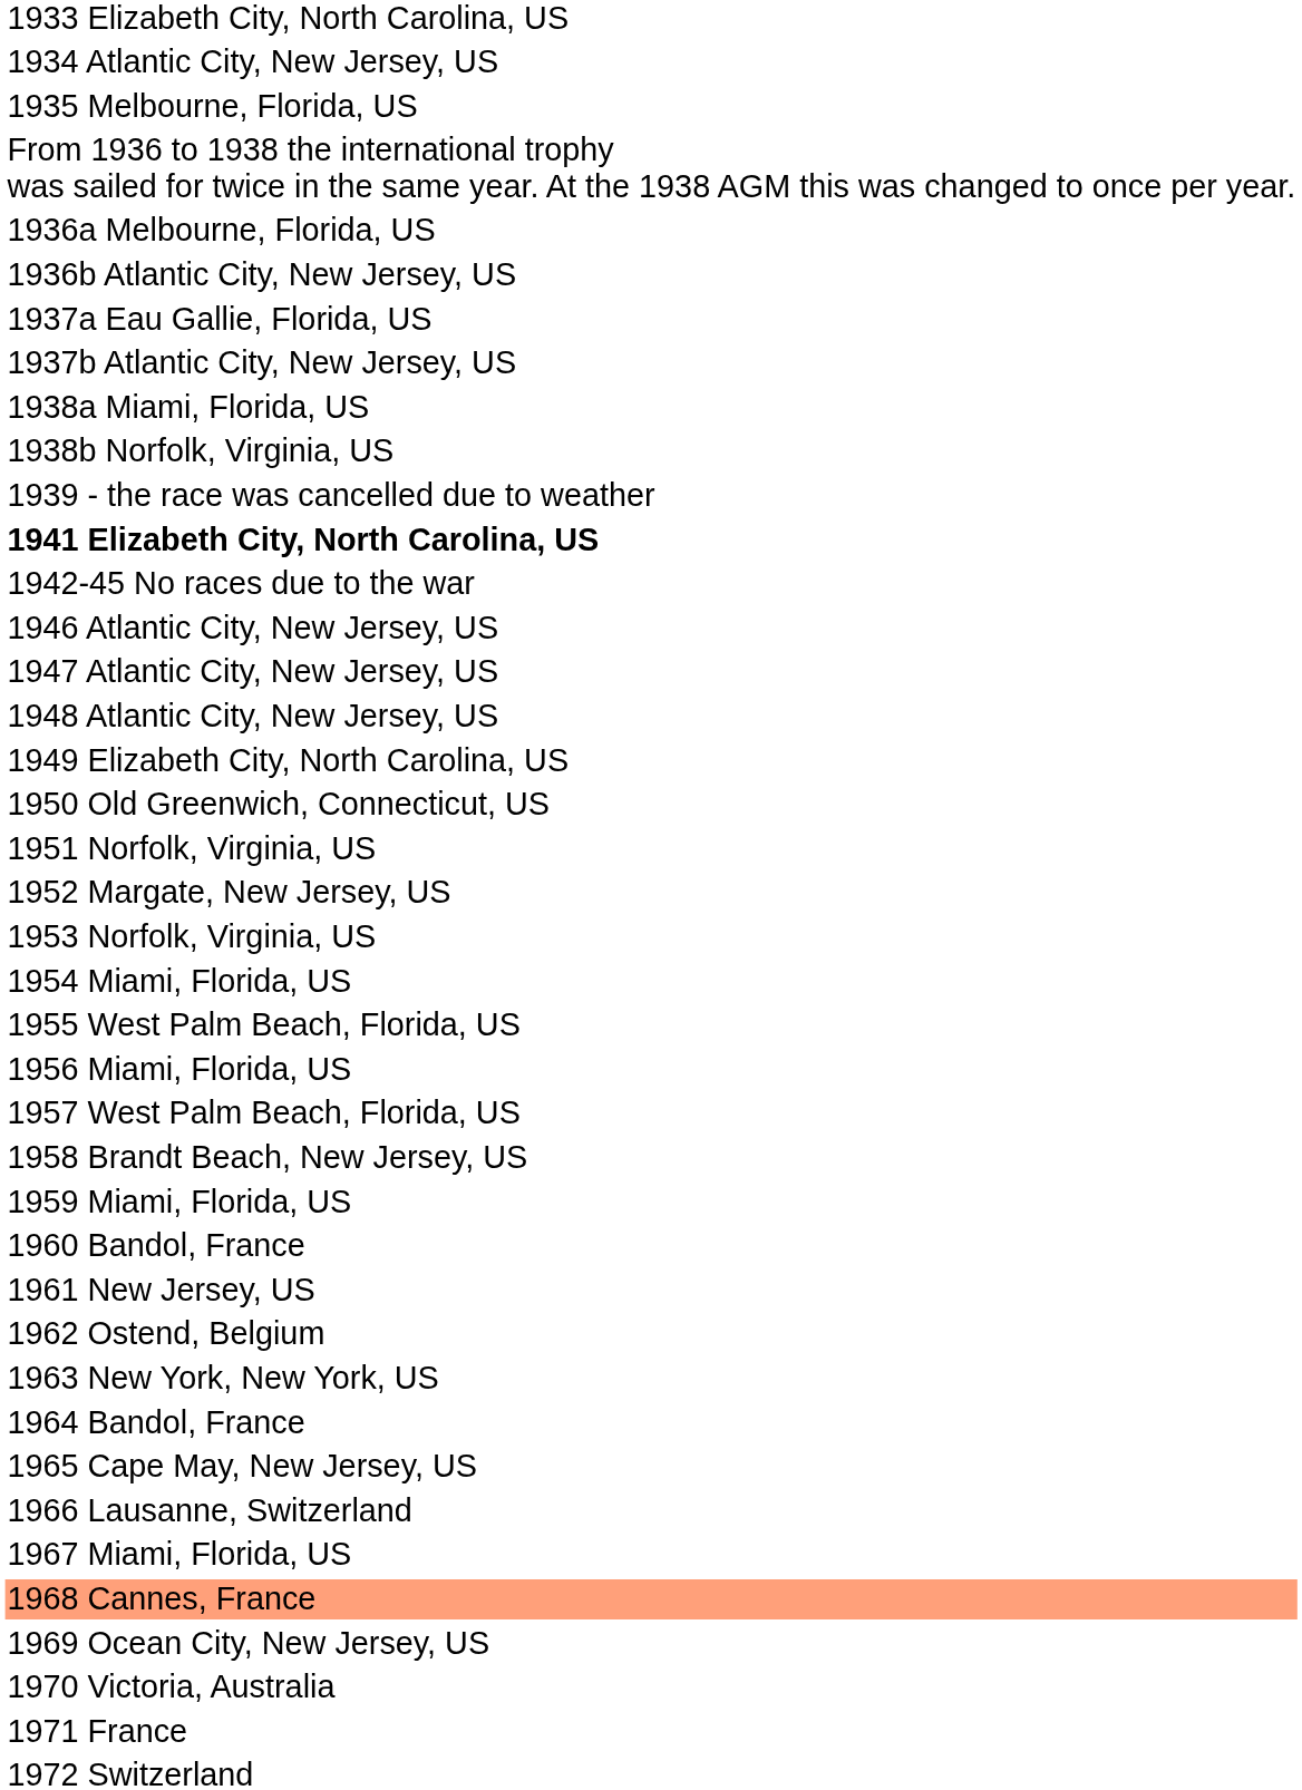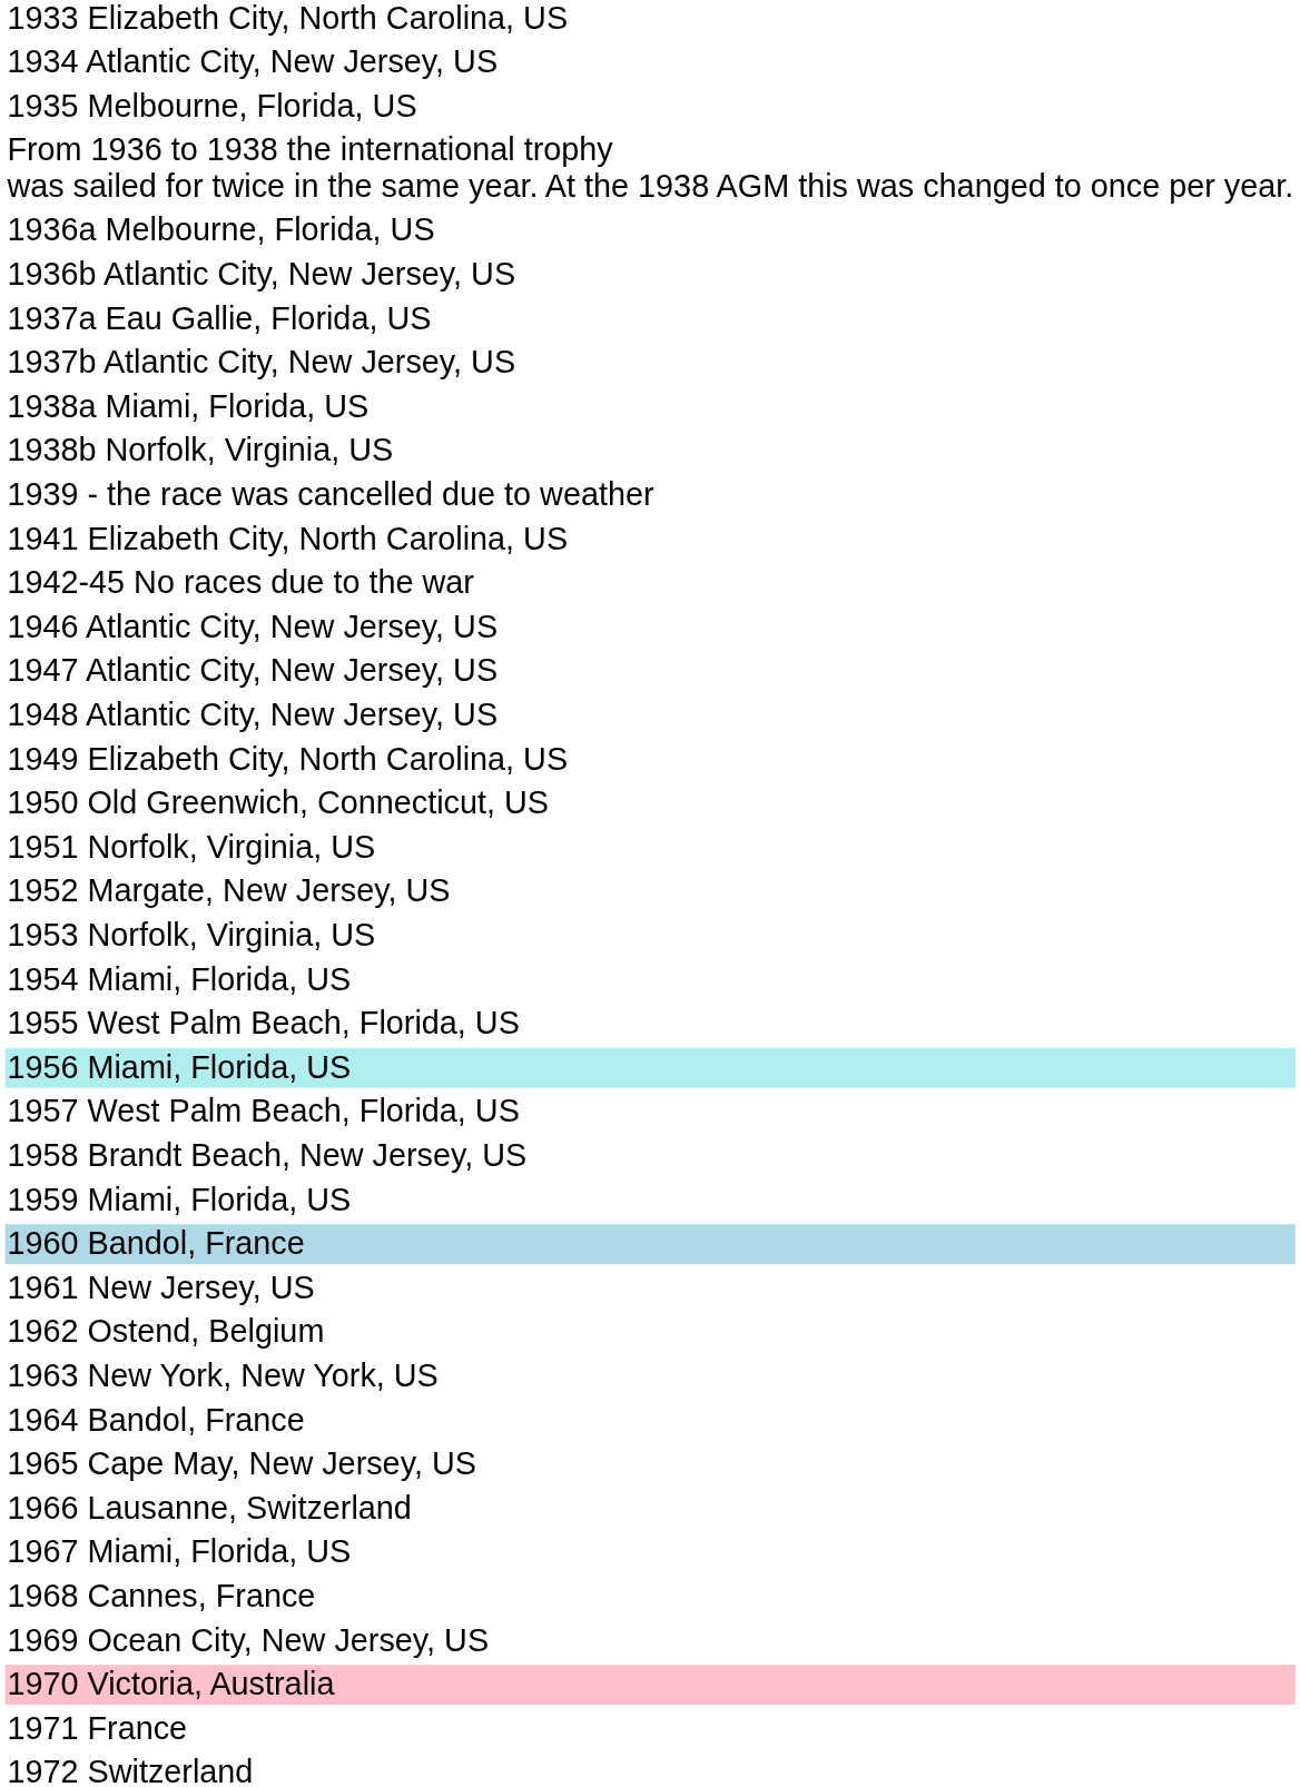1941 Elizabeth City, North Carolina, US | column 1: bold -> normal
1956 Miami, Florida, US | column 1: no background -> paleturquoise background
1960 Bandol, France | column 1: no background -> lightblue background
1968 Cannes, France | column 1: lightsalmon background -> no background
1970 Victoria, Australia | column 1: no background -> pink background
